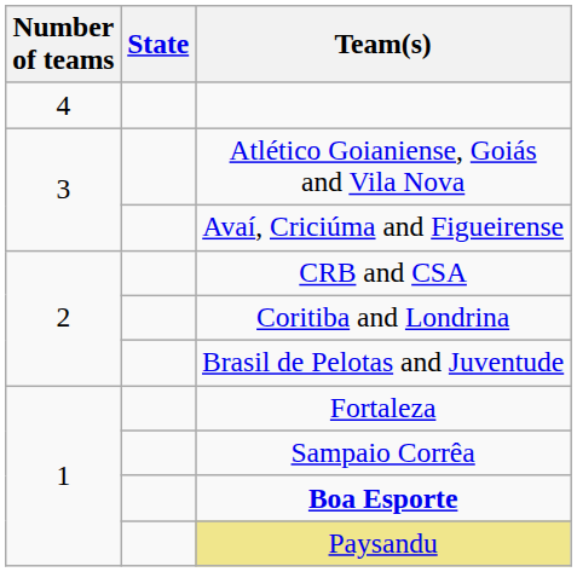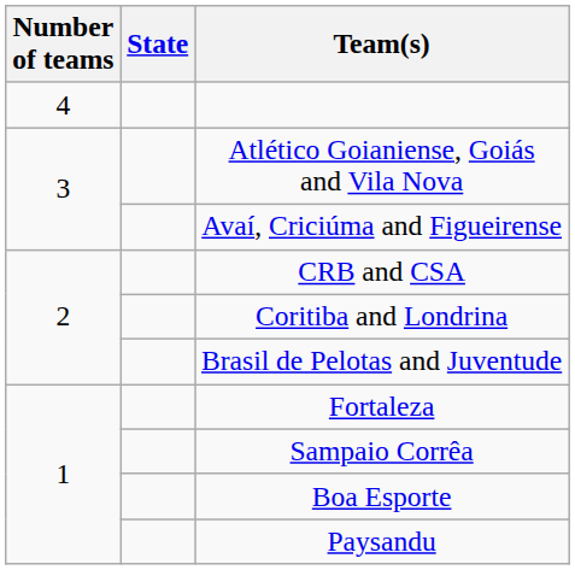Boa Esporte | Team(s): bold -> normal
Paysandu | Team(s): khaki background -> no background
